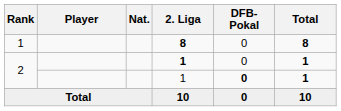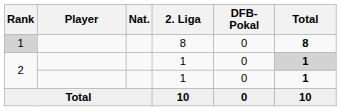row 2 | Rank: no background -> lightgrey background
row 2 | 2. Liga: bold -> normal
row 3 | 2. Liga: bold -> normal
row 3 | Total: no background -> lightgrey background
row 4 | DFB-Pokal: bold -> normal
